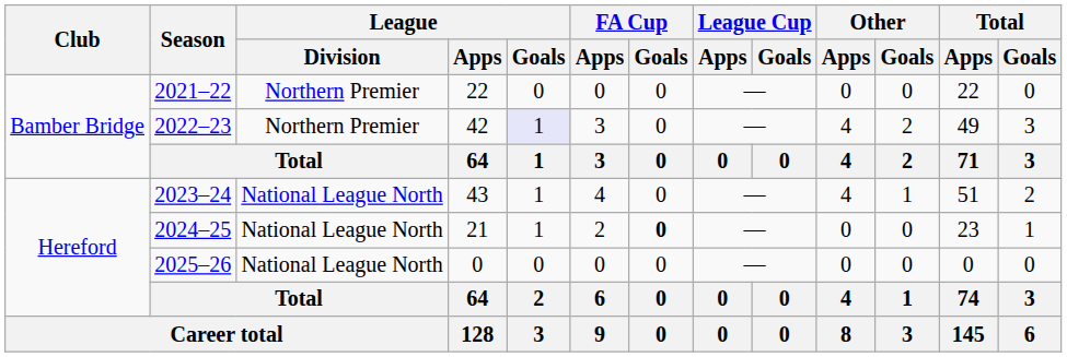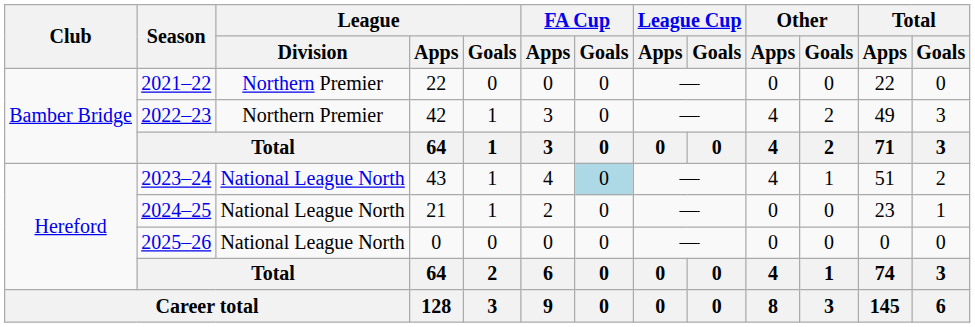2022–23 | League / Goals: lavender background -> no background
2023–24 | FA Cup / Goals: no background -> lightblue background
2024–25 | FA Cup / Goals: bold -> normal
